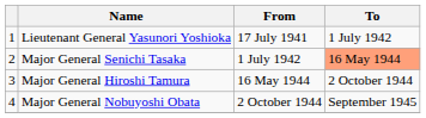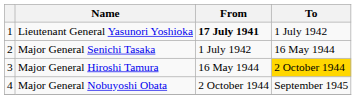Lieutenant General Yasunori Yoshioka | From: normal -> bold
Major General Senichi Tasaka | To: lightsalmon background -> no background
Major General Hiroshi Tamura | To: no background -> gold background
